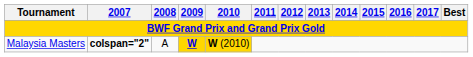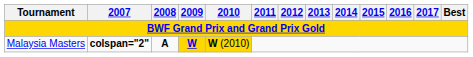Malaysia Masters | 2008: normal -> bold
